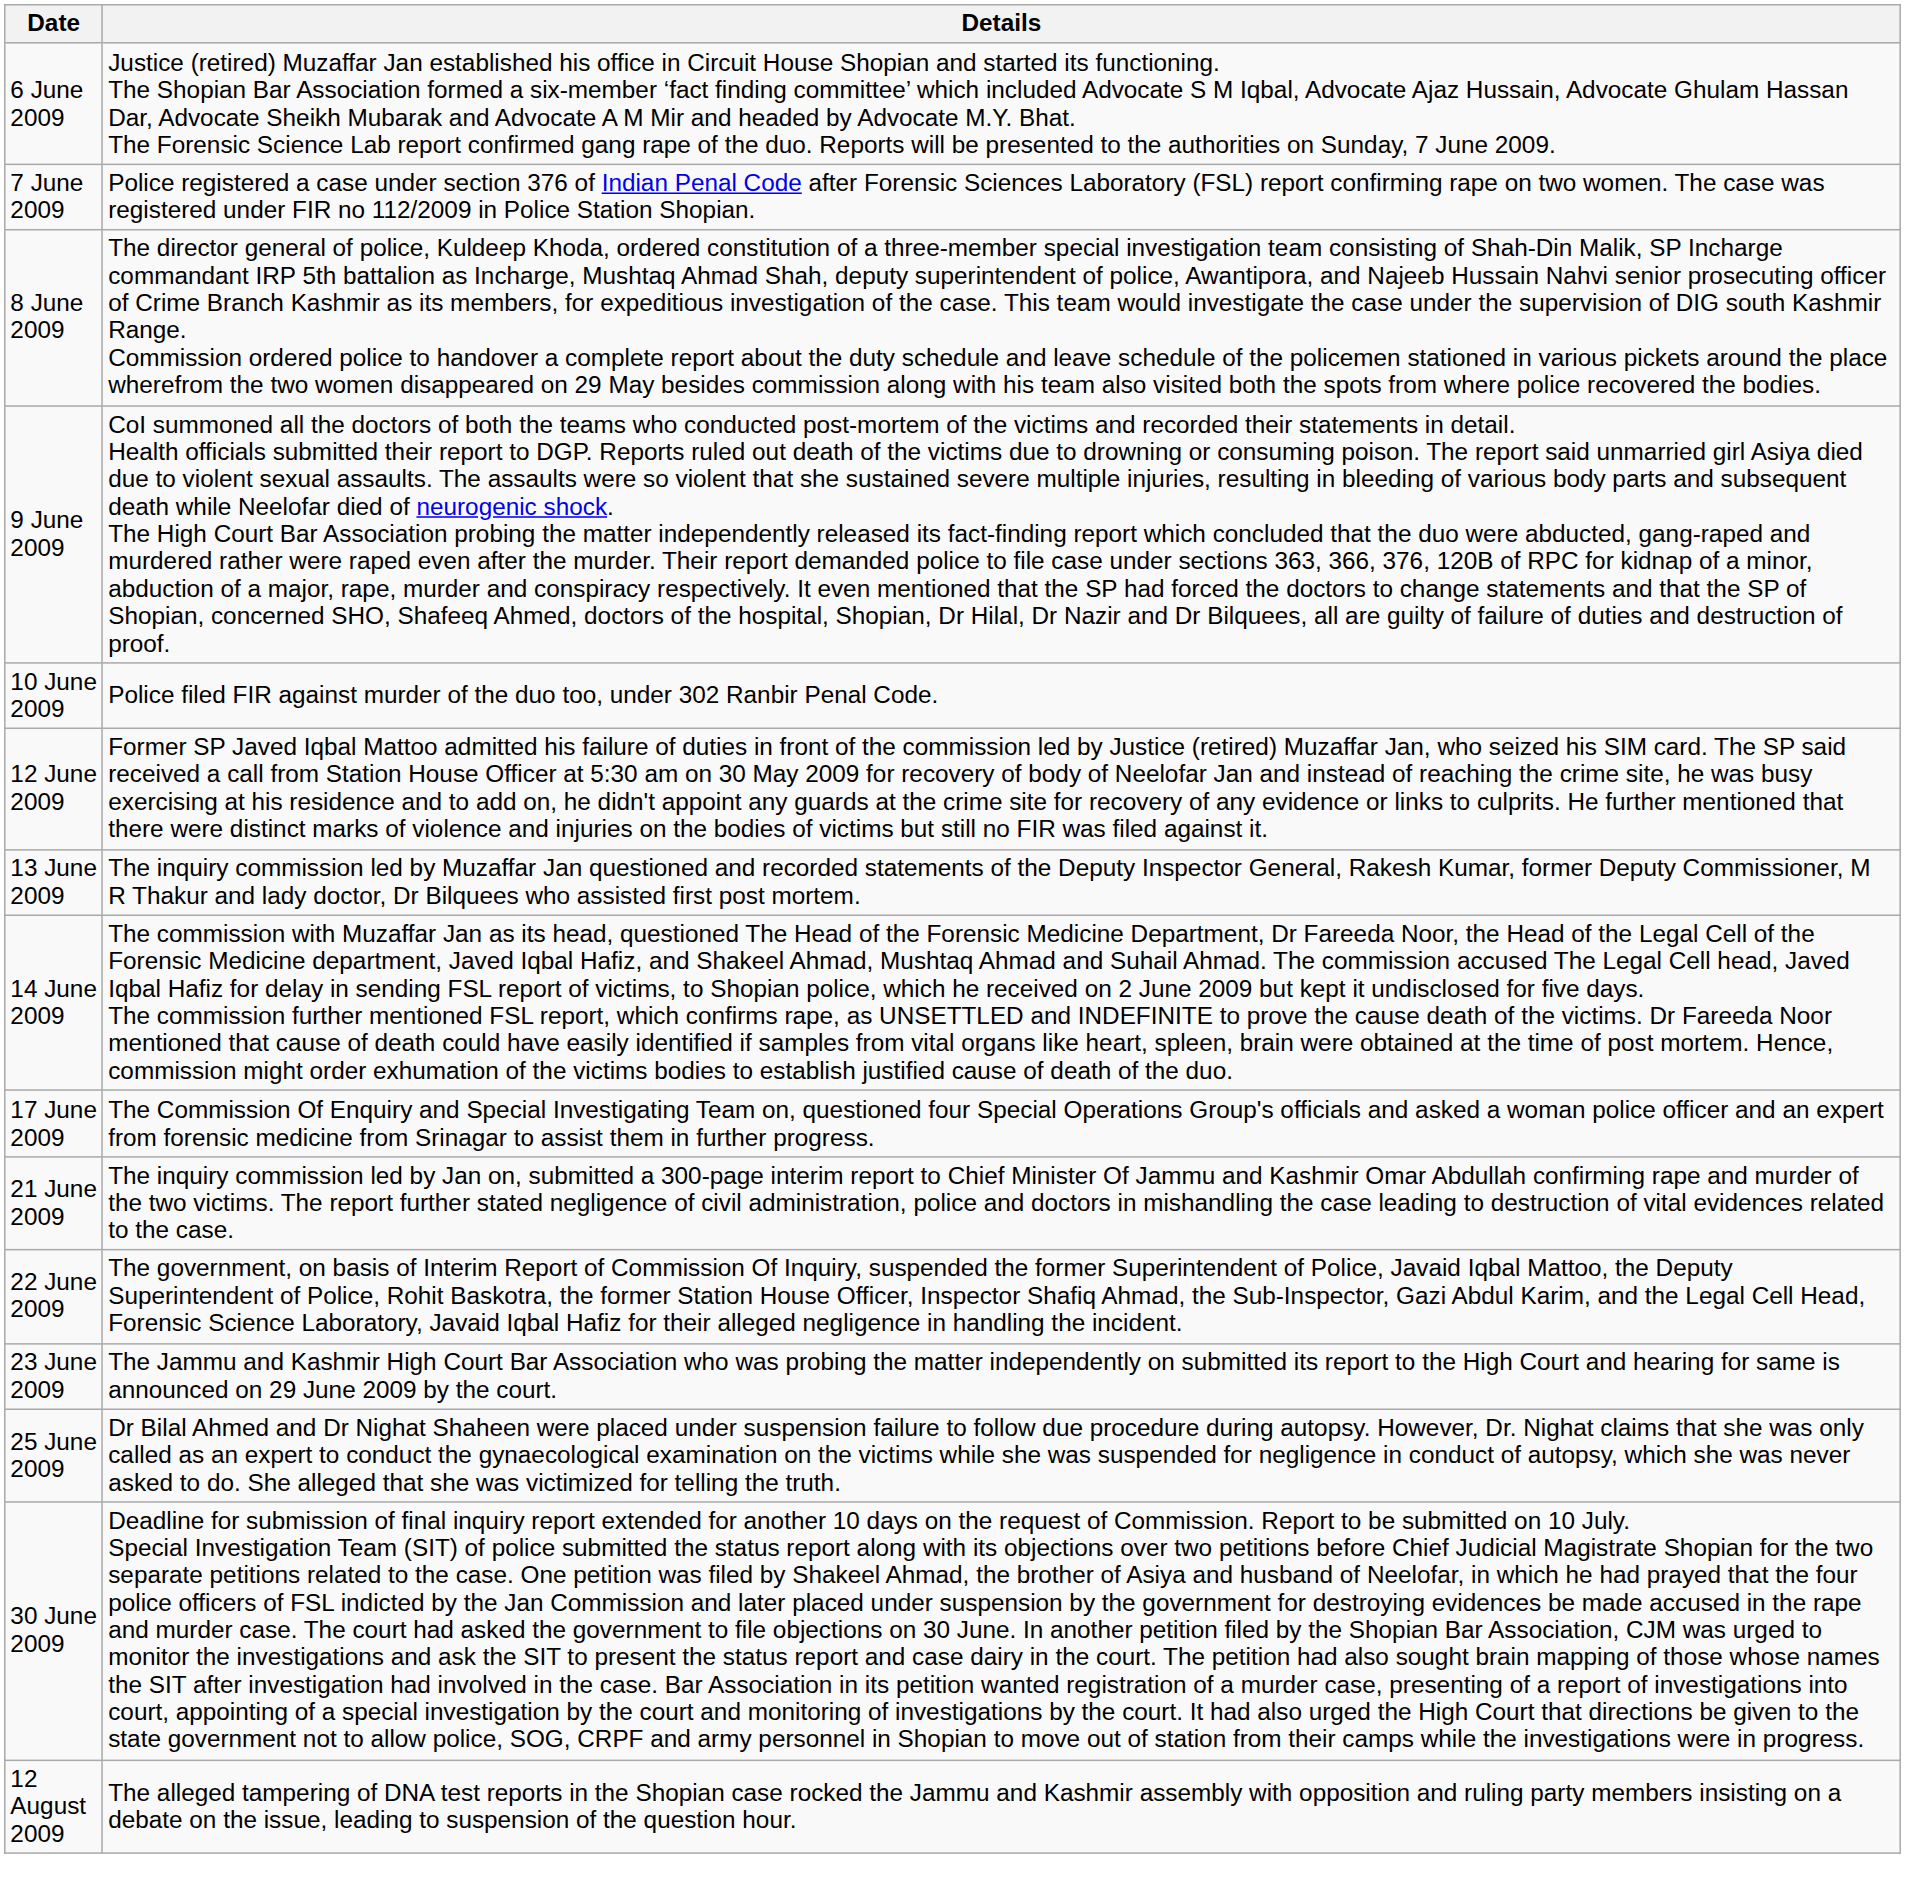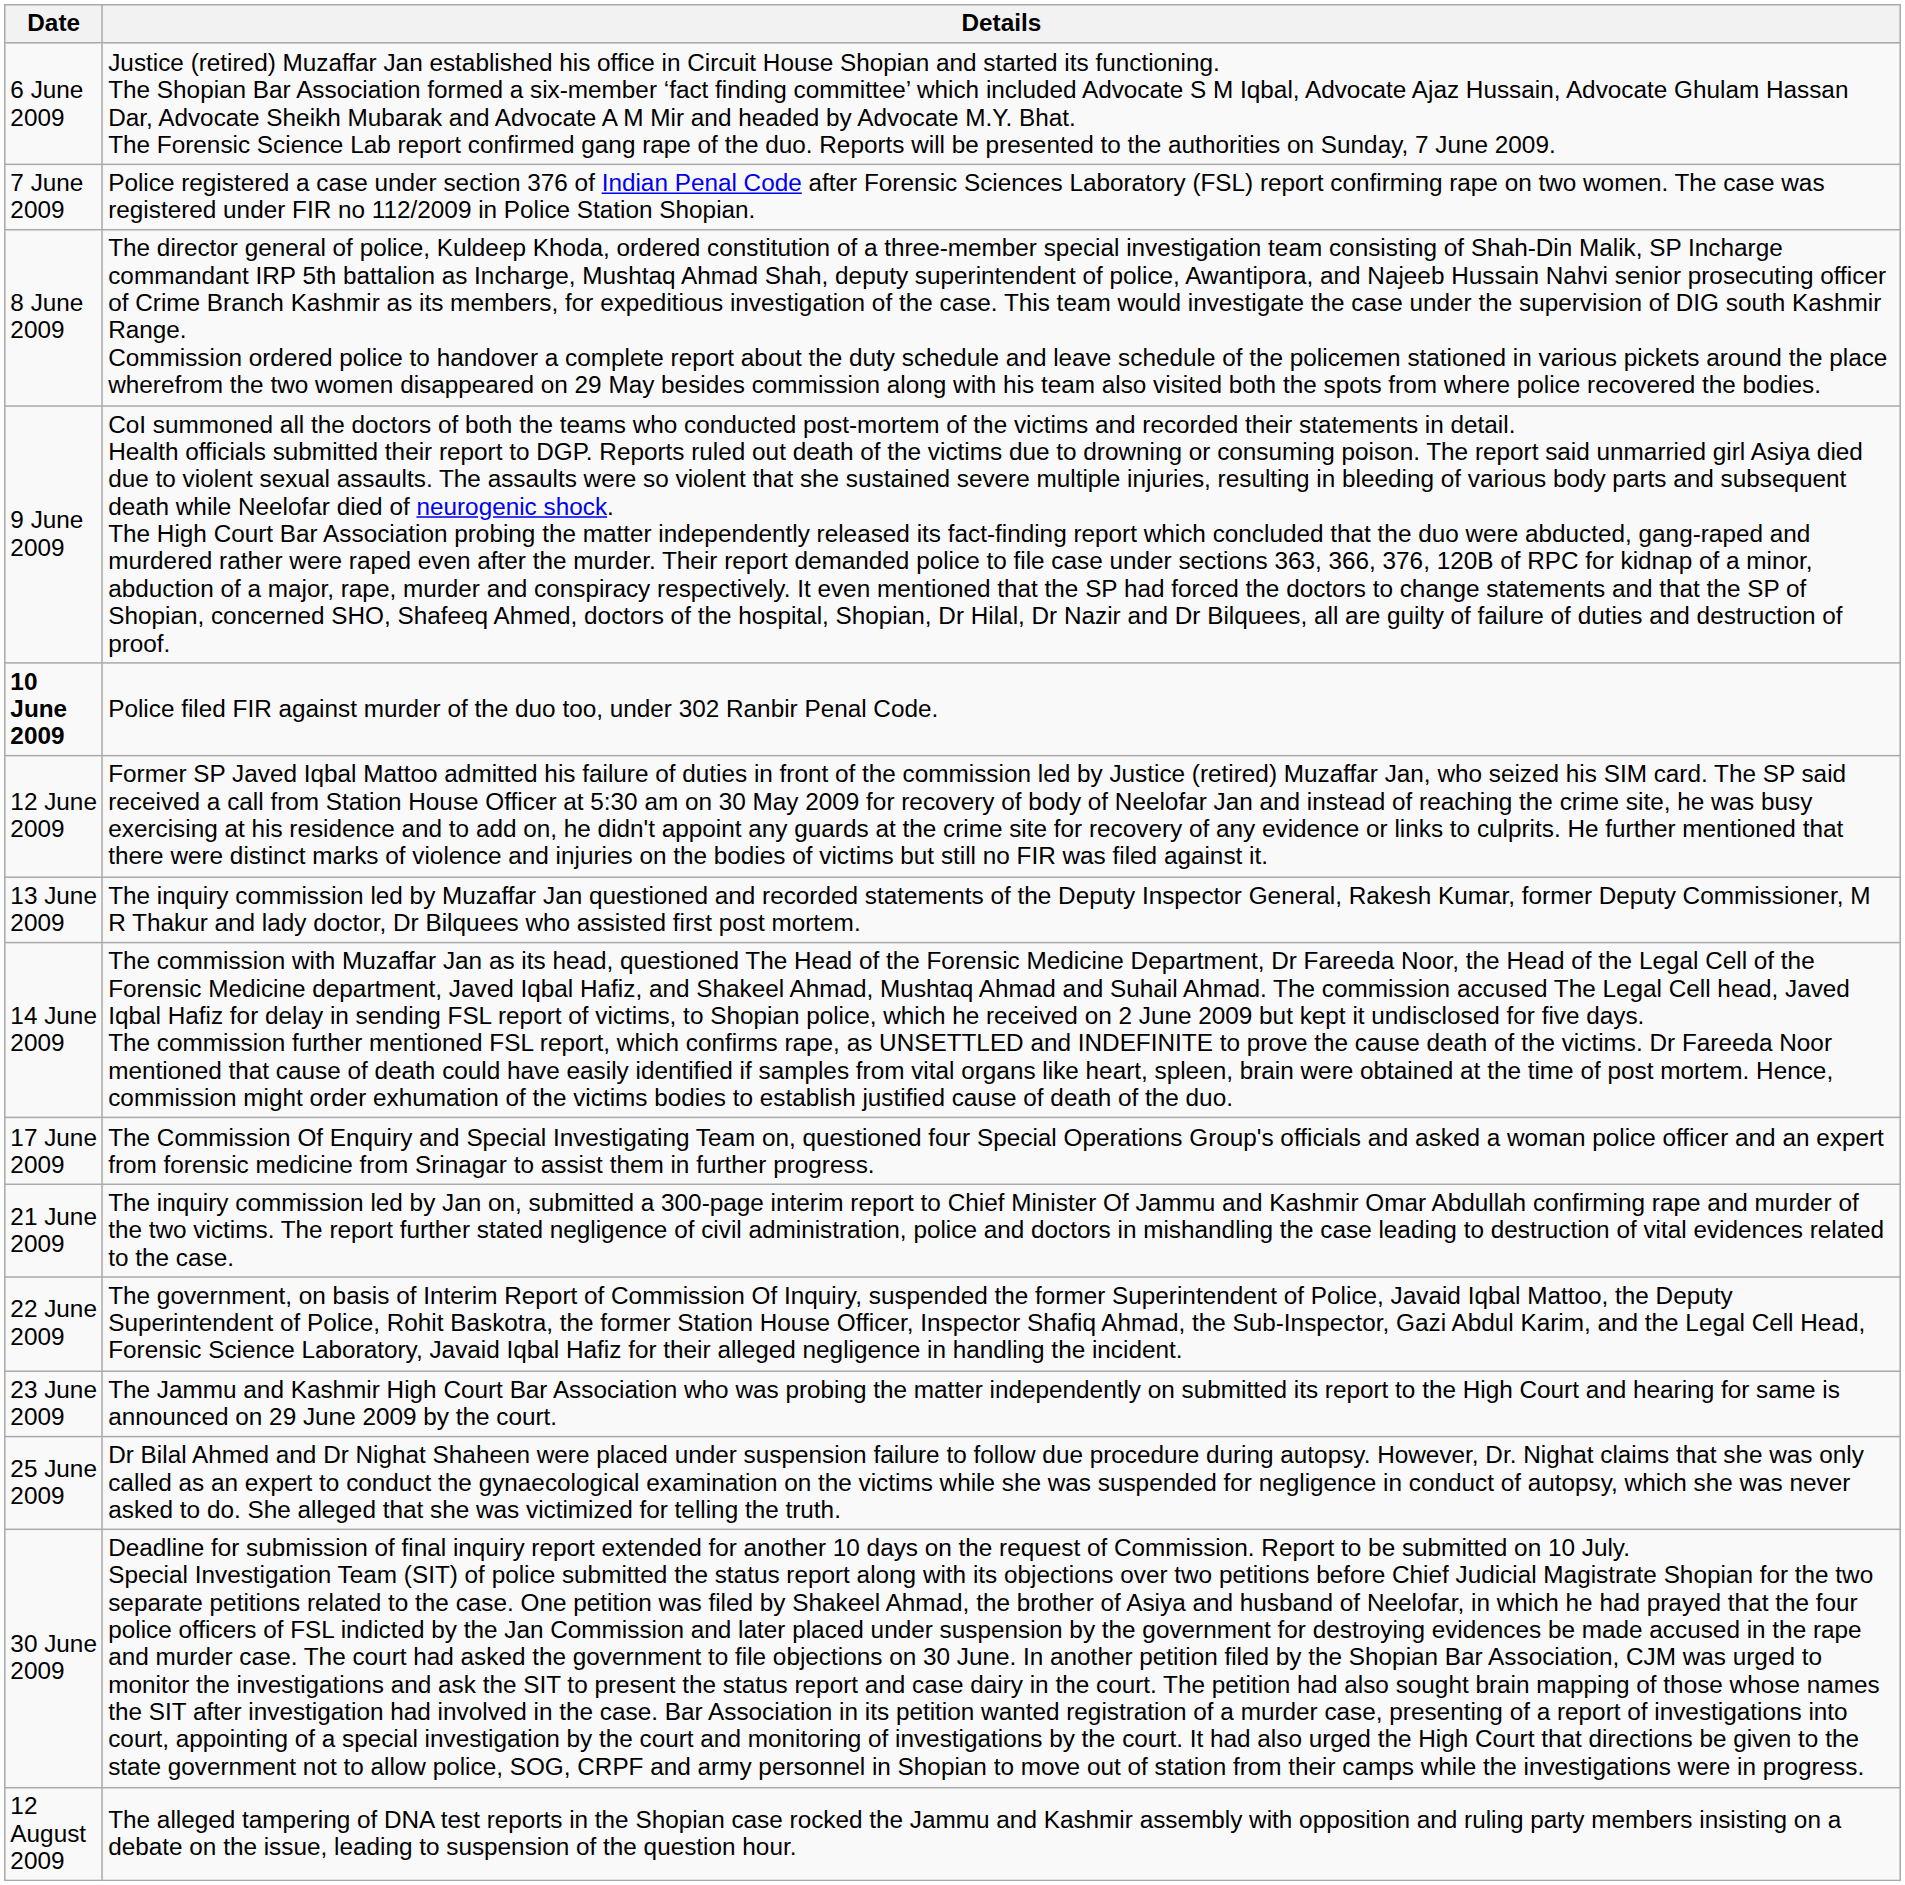10 June 2009 | Date: normal -> bold
